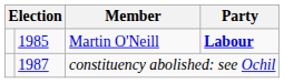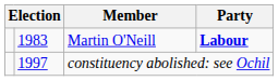Martin O'Neill | column 2: 1985 -> 1983
constituency abolished: see Ochil | column 2: 1987 -> 1997
